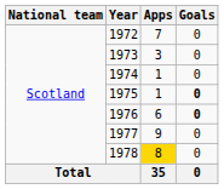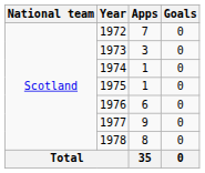1975 | Goals: bold -> normal
1976 | Goals: bold -> normal
1978 | Apps: gold background -> no background
